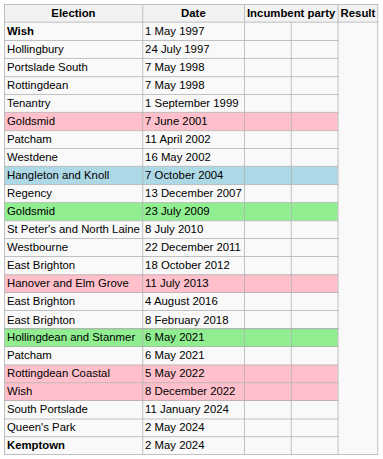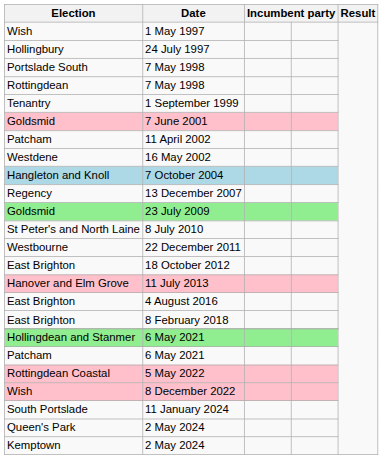1 May 1997 | Election: bold -> normal
Kemptown / 2 May 2024 | Election: bold -> normal
